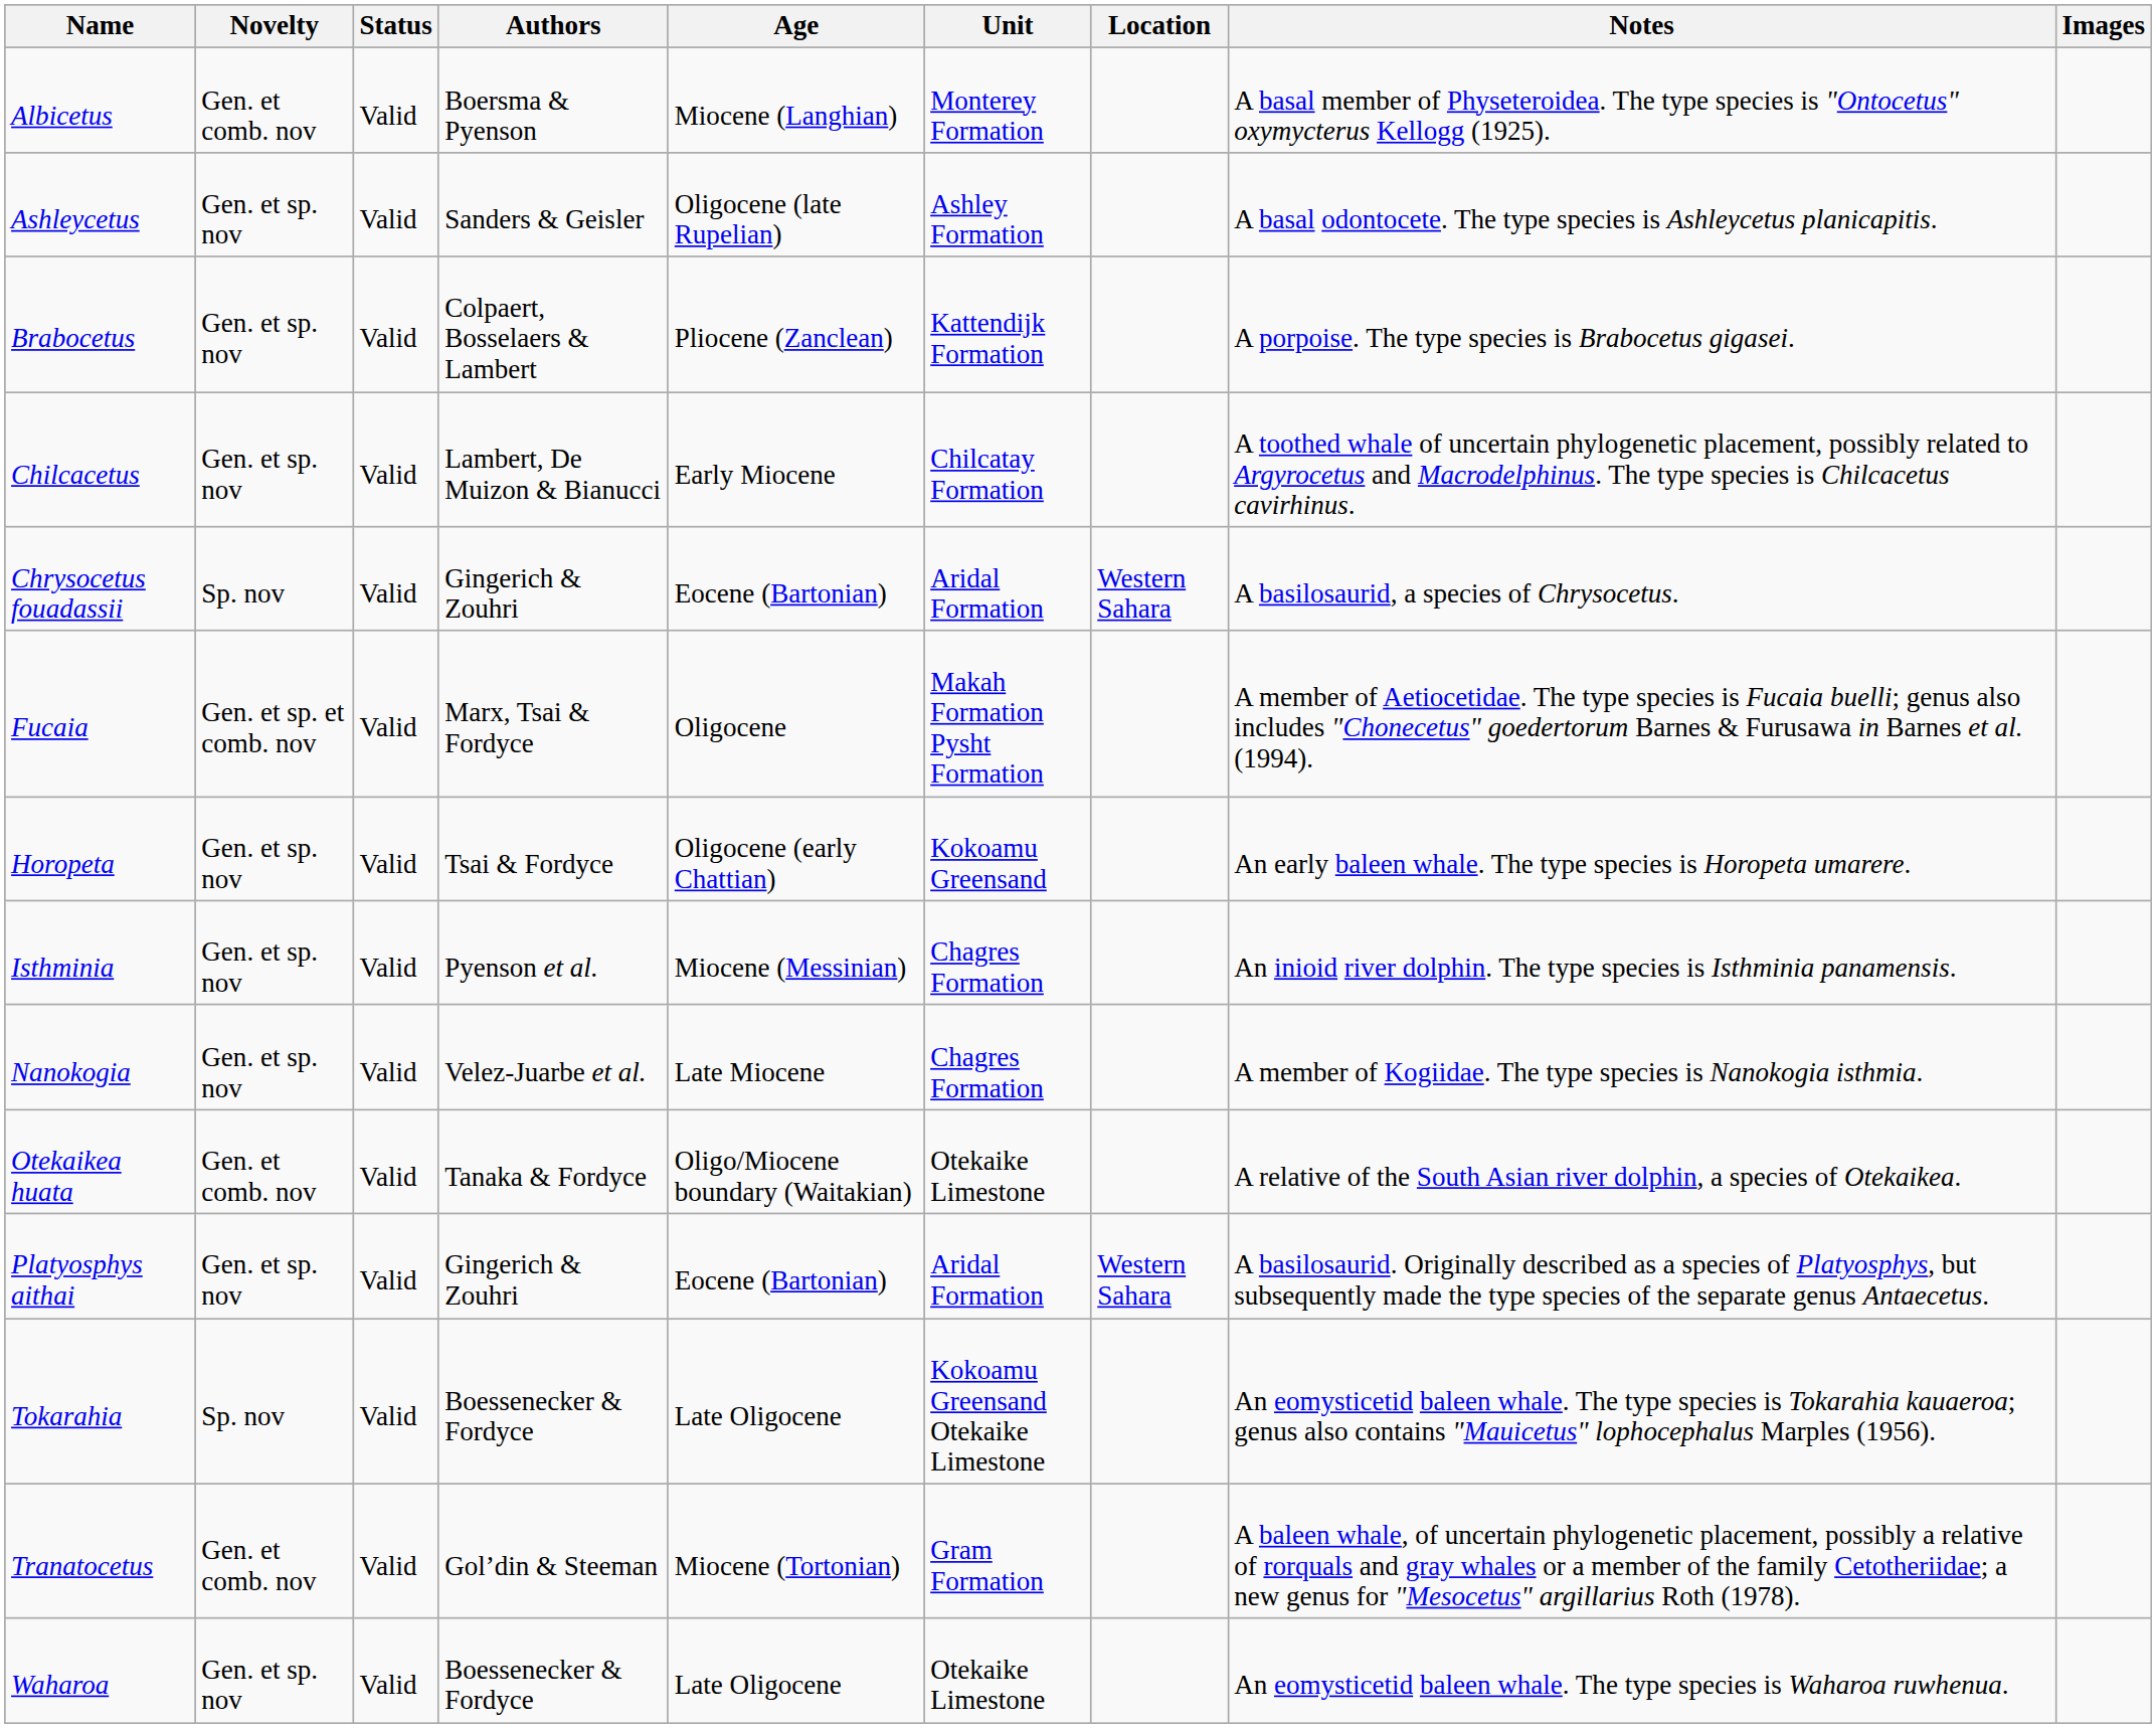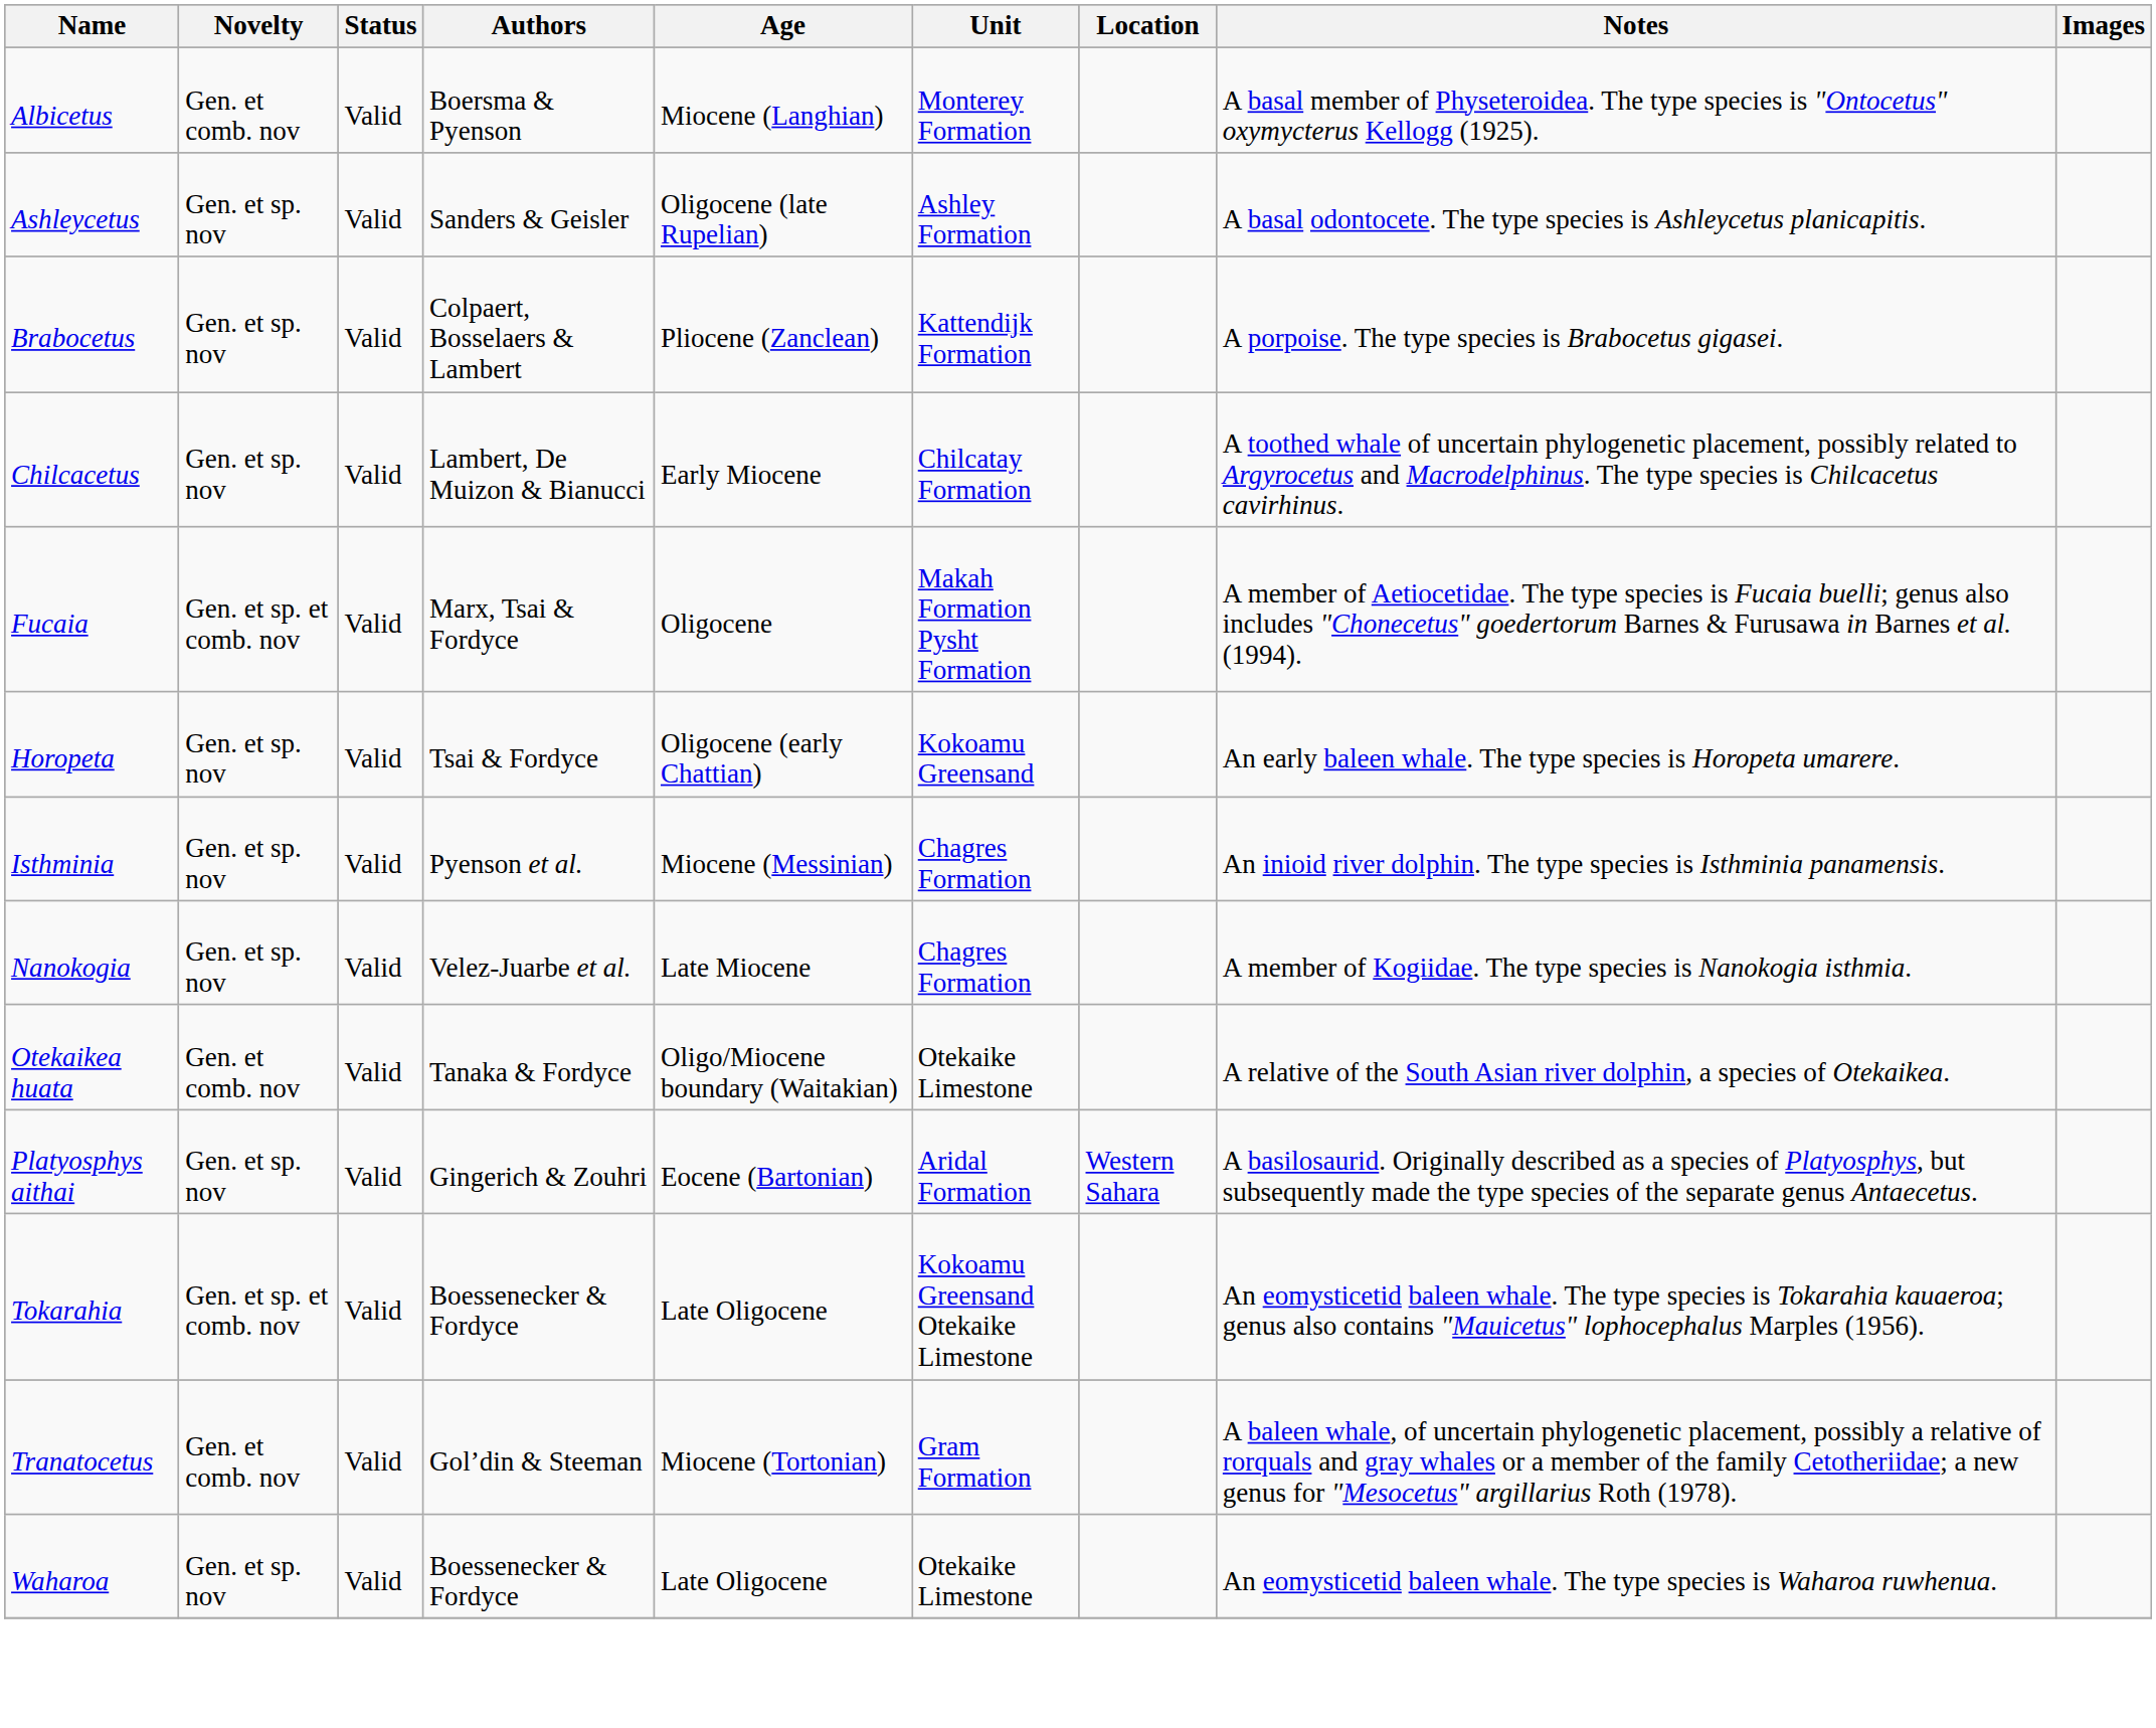- row: Chrysocetus fouadassii | Sp. nov | Valid | Gingerich & Zouhri | Eocene (Bartonian) | Aridal Formation | Western Sahara | A basilosaurid, a species of Chrysocetus.
Tokarahia | Novelty: Sp. nov -> Gen. et sp. et comb. nov
